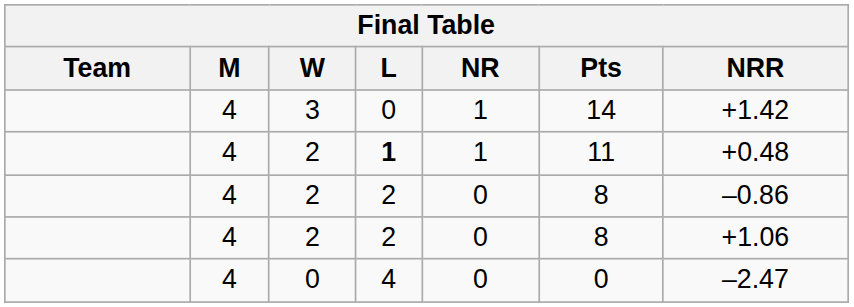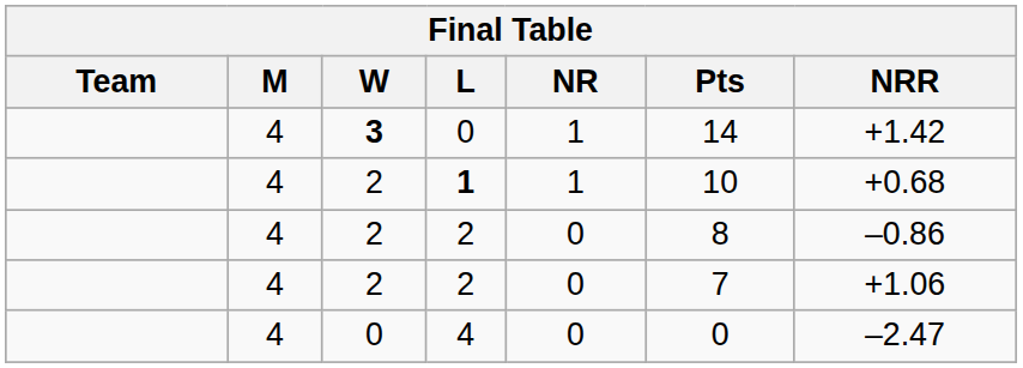row 3 | W: normal -> bold
row 4 | Pts: 11 -> 10
row 4 | NRR: +0.48 -> +0.68
row 6 | Pts: 8 -> 7
